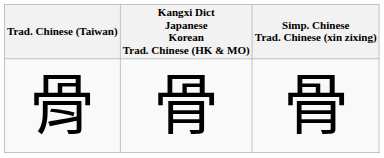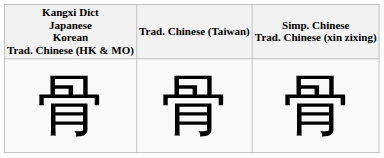columns swapped: Kangxi Dict Japanese Korean Trad. Chinese (HK & MO) <-> Trad. Chinese (Taiwan)
